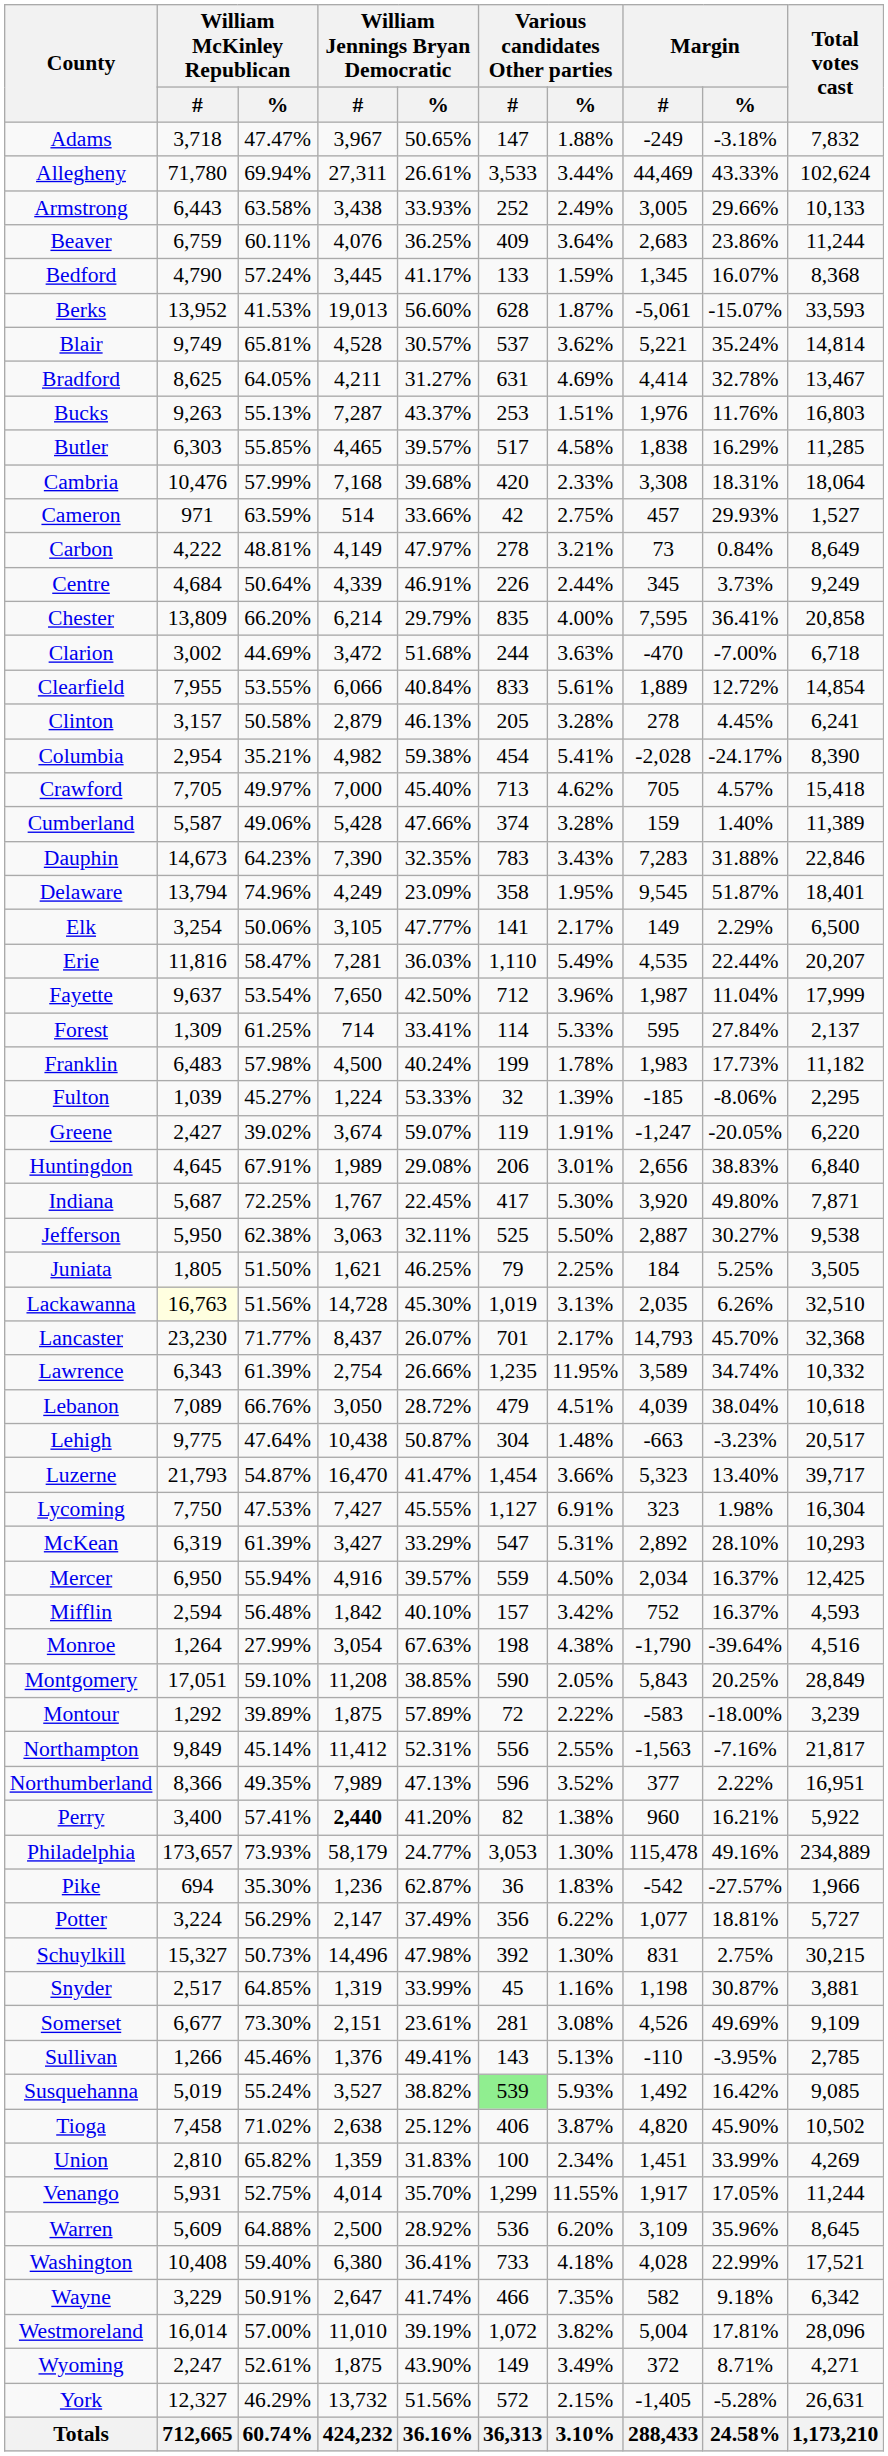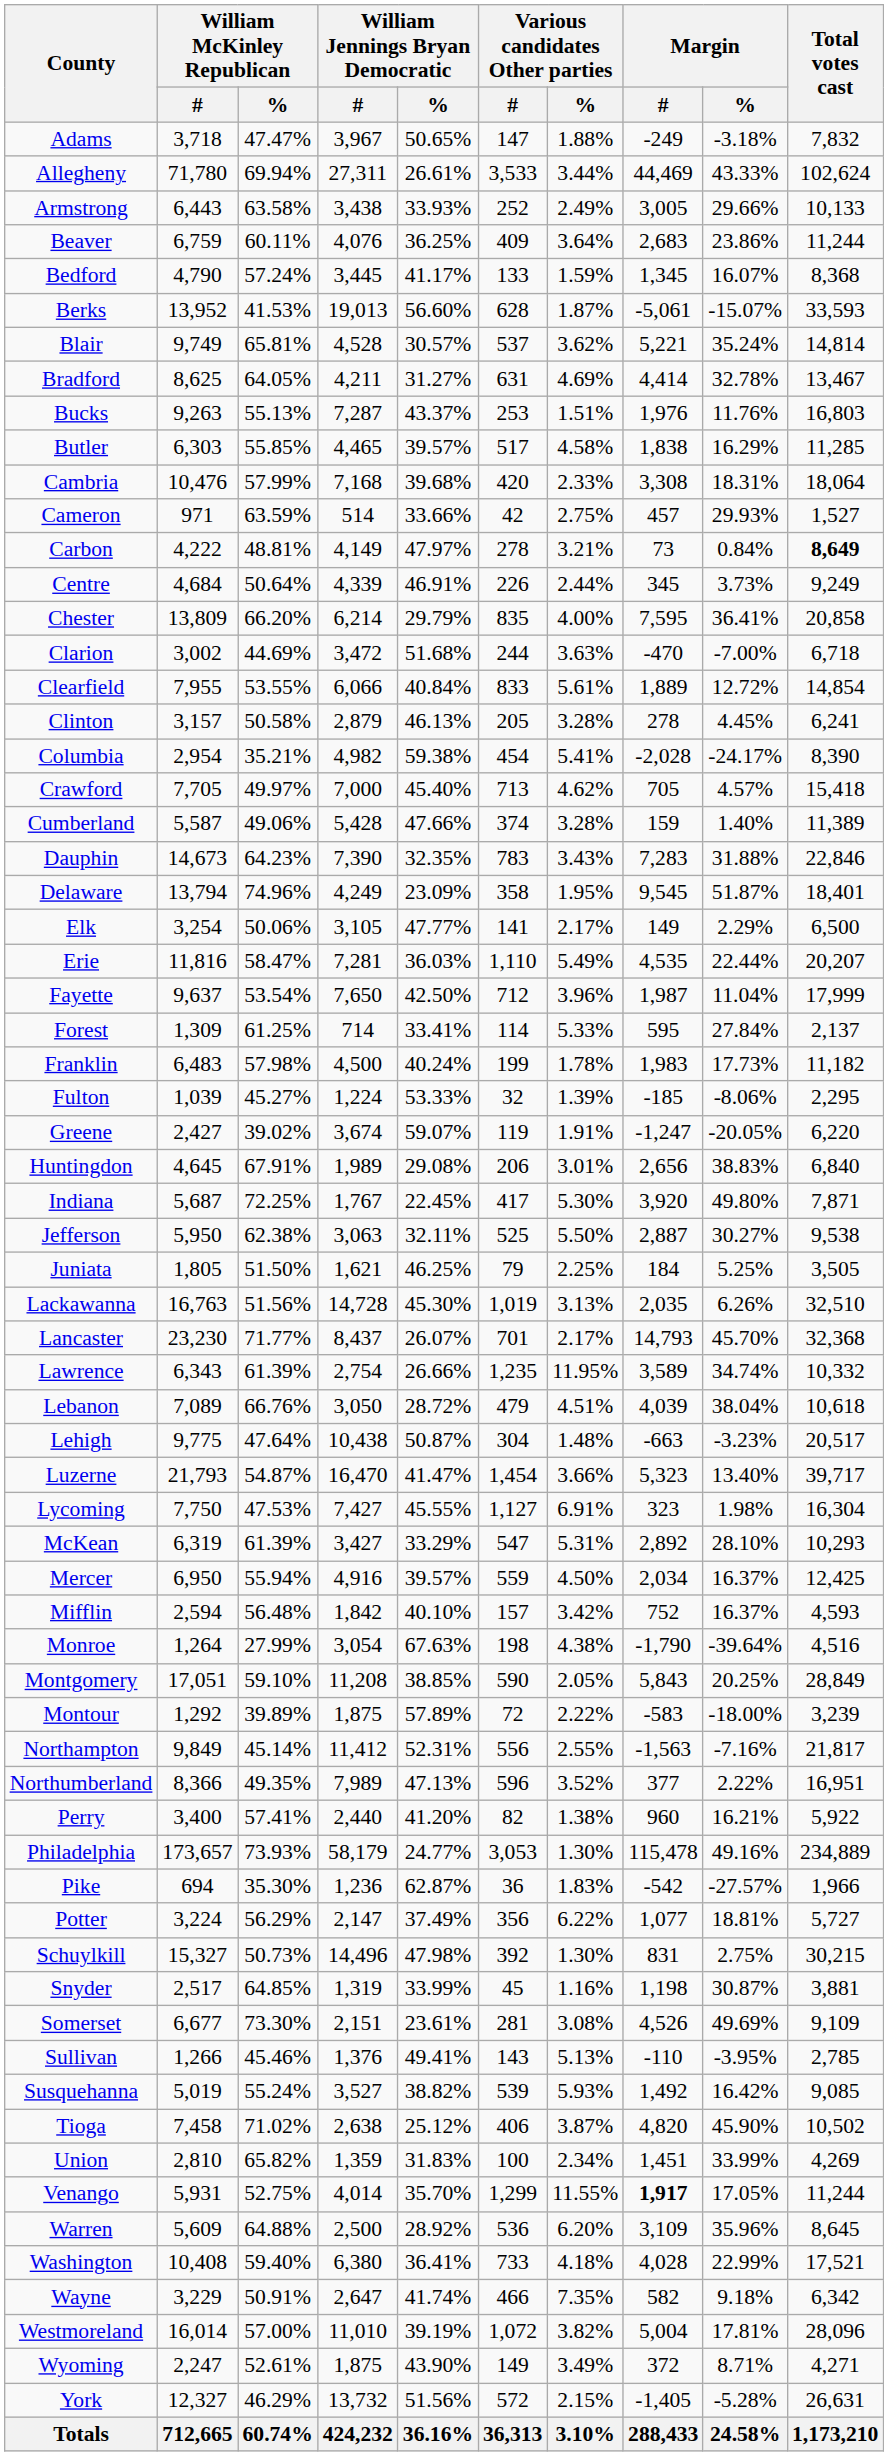Carbon | Total votes cast: normal -> bold
Lackawanna | William McKinley Republican / #: lightyellow background -> no background
Perry | William Jennings Bryan Democratic / #: bold -> normal
Susquehanna | Various candidates Other parties / #: lightgreen background -> no background
Venango | Margin / #: normal -> bold
